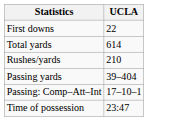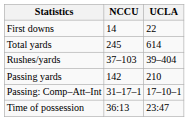+ column: NCCU | 14 | 245 | 37–103 | 142 | 31–17–1 | 36:13
Rushes/yards | UCLA: 210 -> 39–404
Passing yards | UCLA: 39–404 -> 210
